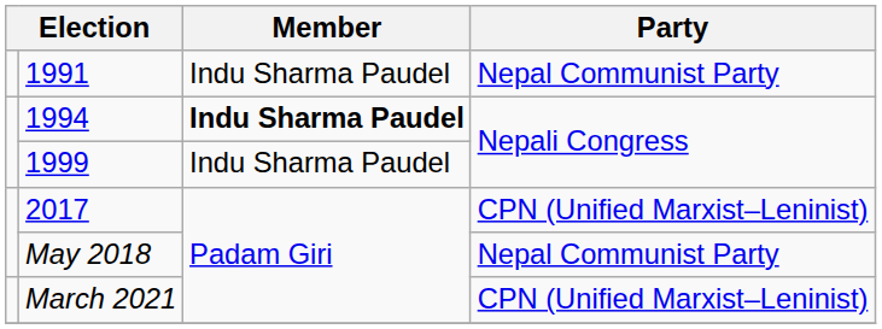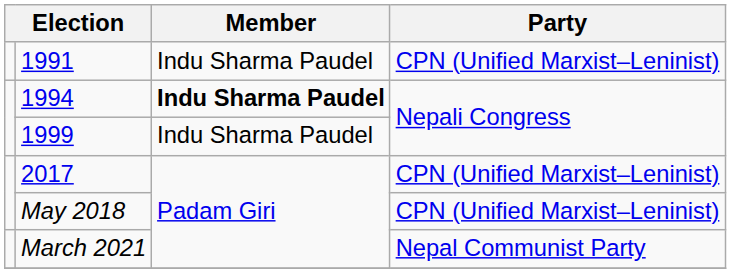1991 | Party: Nepal Communist Party -> CPN (Unified Marxist–Leninist)
May 2018 | Party: Nepal Communist Party -> CPN (Unified Marxist–Leninist)
March 2021 | Party: CPN (Unified Marxist–Leninist) -> Nepal Communist Party
